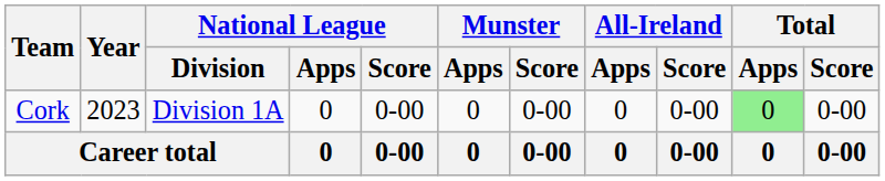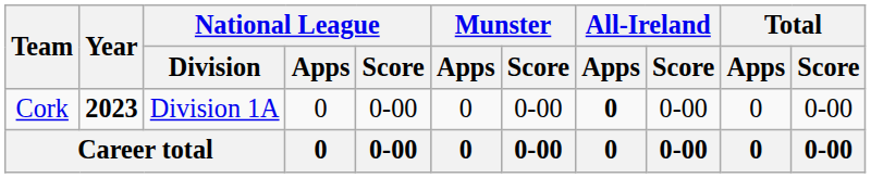Cork | Year: normal -> bold
Cork | All-Ireland / Apps: normal -> bold
Cork | Total / Apps: lightgreen background -> no background
